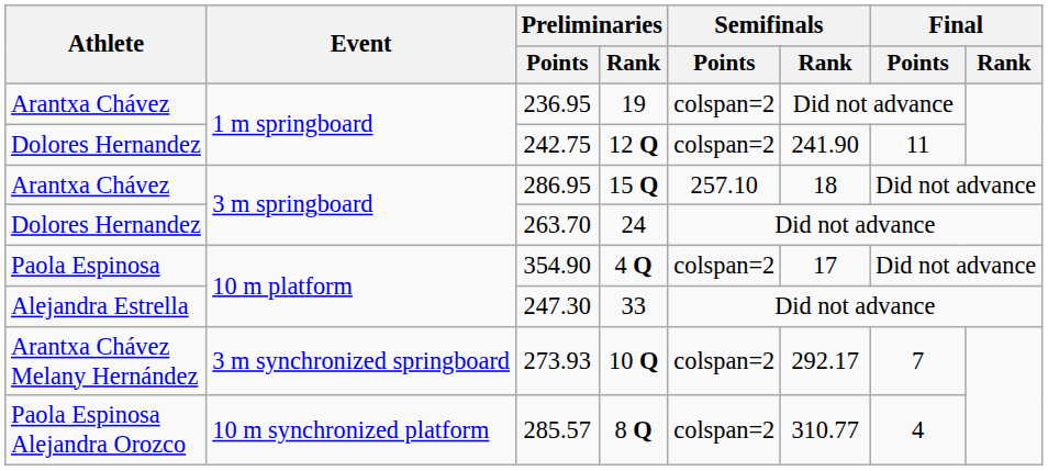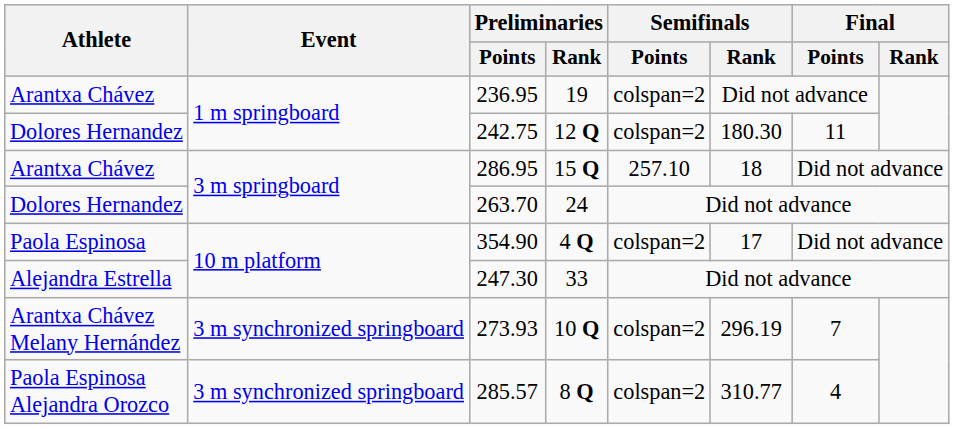242.75 | Semifinals / Rank: 241.90 -> 180.30
273.93 | Semifinals / Rank: 292.17 -> 296.19
285.57 | Event: 10 m synchronized platform -> 3 m synchronized springboard
